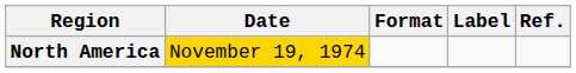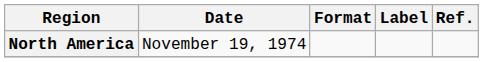North America | Date: gold background -> no background
